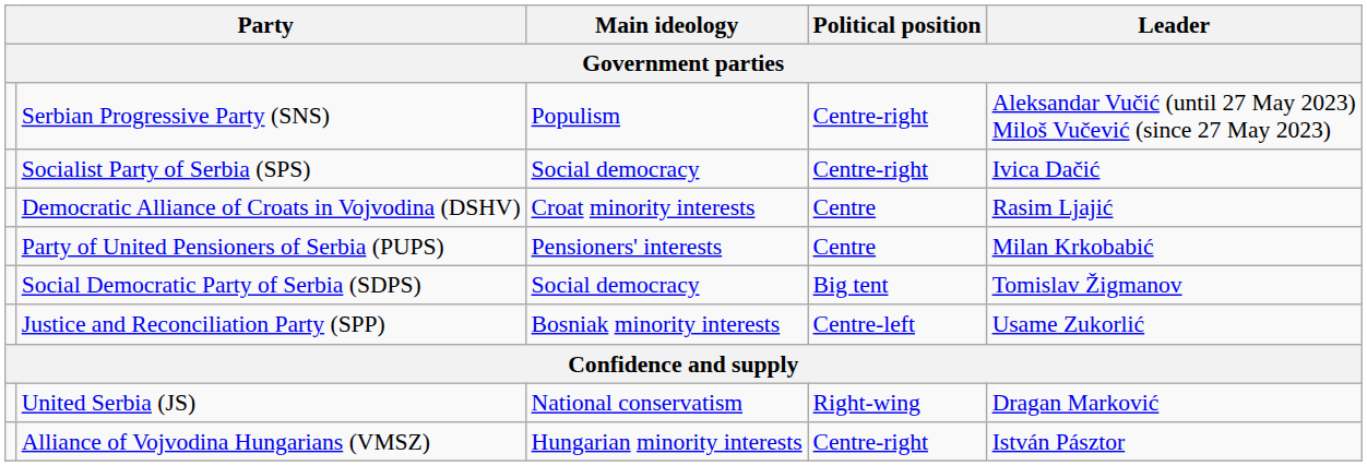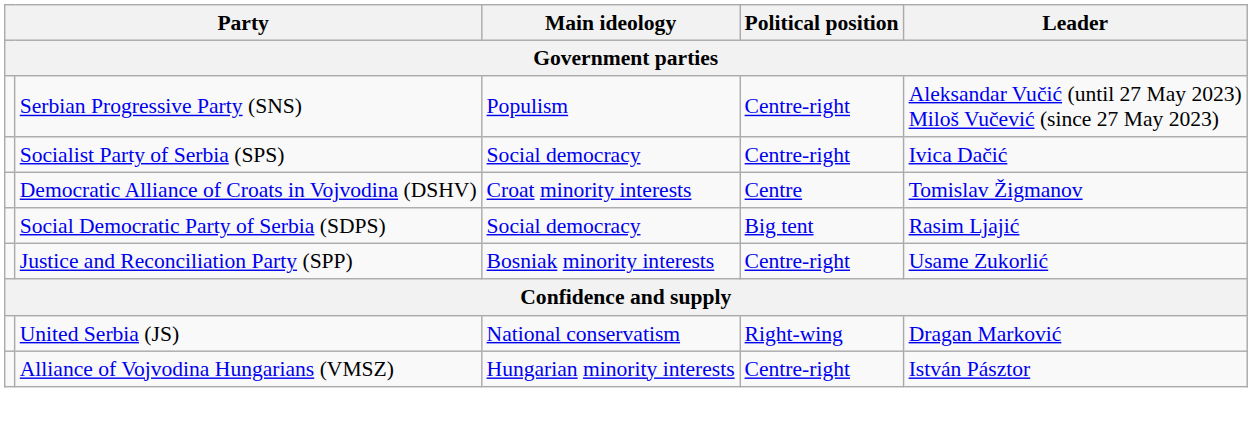Democratic Alliance of Croats in Vojvodina (DSHV) | Leader: Rasim Ljajić -> Tomislav Žigmanov
- row: Party of United Pensioners of Serbia (PUPS) | Pensioners' interests | Centre | Milan Krkobabić
Social Democratic Party of Serbia (SDPS) | Leader: Tomislav Žigmanov -> Rasim Ljajić
Justice and Reconciliation Party (SPP) | Political position: Centre-left -> Centre-right
